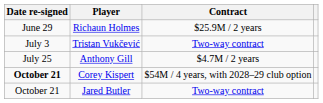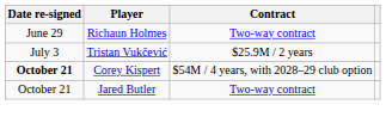Richaun Holmes | Contract: $25.9M / 2 years -> Two-way contract
Tristan Vukčević | Contract: Two-way contract -> $25.9M / 2 years
- row: July 25 | Anthony Gill | $4.7M / 2 years
